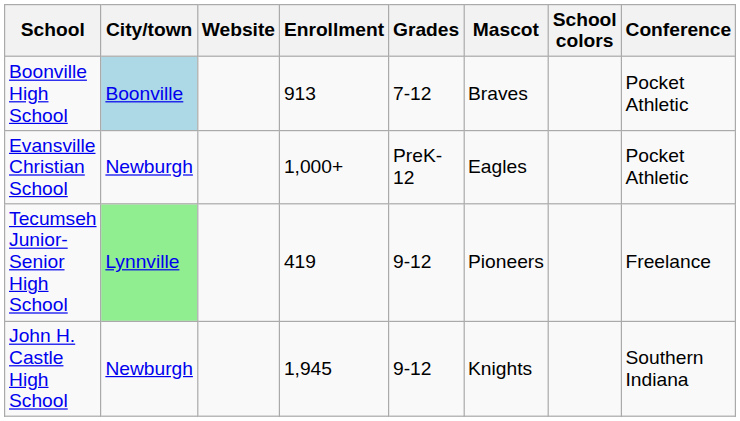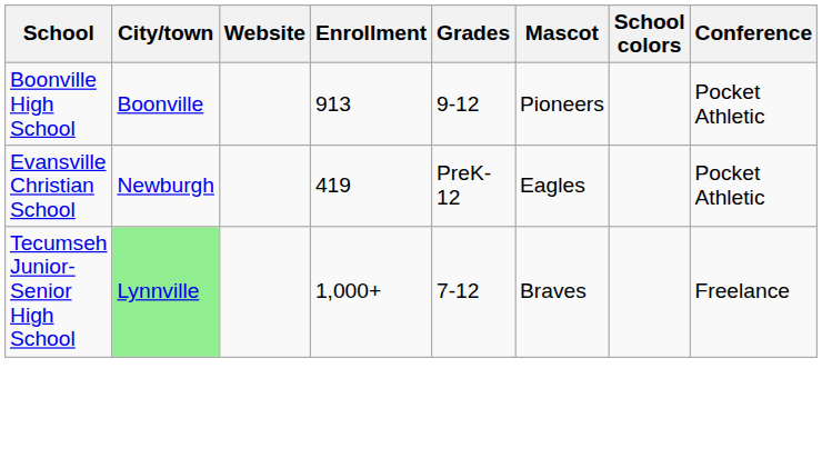Boonville High School | City/town: lightblue background -> no background
Boonville High School | Grades: 7-12 -> 9-12
Boonville High School | Mascot: Braves -> Pioneers
Evansville Christian School | Enrollment: 1,000+ -> 419
Tecumseh Junior-Senior High School | Enrollment: 419 -> 1,000+
Tecumseh Junior-Senior High School | Grades: 9-12 -> 7-12
Tecumseh Junior-Senior High School | Mascot: Pioneers -> Braves
- row: John H. Castle High School | Newburgh | 1,945 | 9-12 | Knights | Southern Indiana
